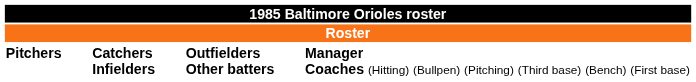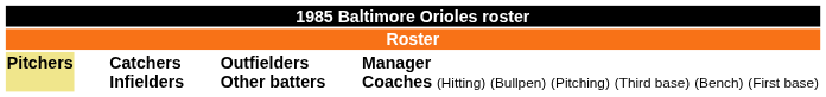Pitchers | column 1: no background -> khaki background
